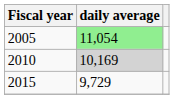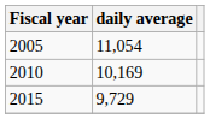2005 | daily average: lightgreen background -> no background
2010 | daily average: lightgrey background -> no background
